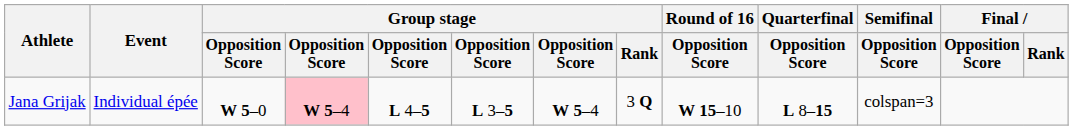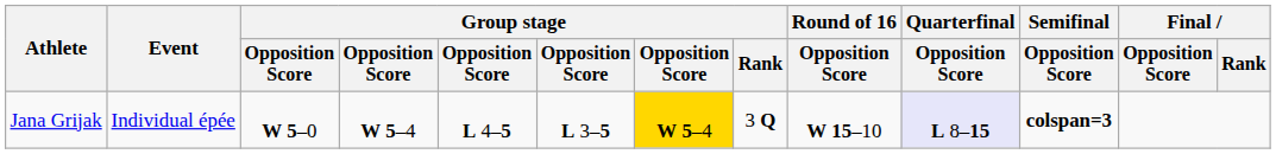Jana Grijak | column 4: pink background -> no background
Jana Grijak | column 7: no background -> gold background
Jana Grijak | Quarterfinal / Opposition Score: no background -> lavender background
Jana Grijak | Semifinal / Opposition Score: normal -> bold
